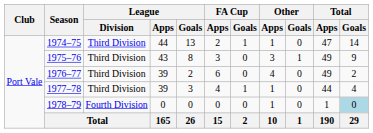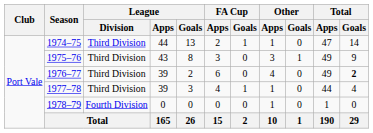1976–77 | Total / Goals: normal -> bold
1978–79 | Total / Goals: lightblue background -> no background
